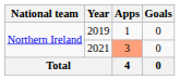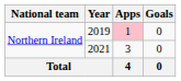2019 | Apps: no background -> pink background
2021 | Apps: lightsalmon background -> no background
